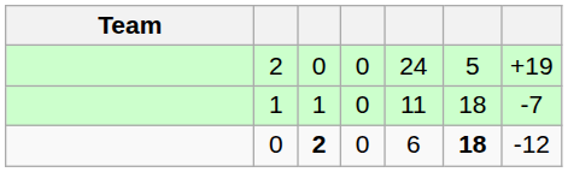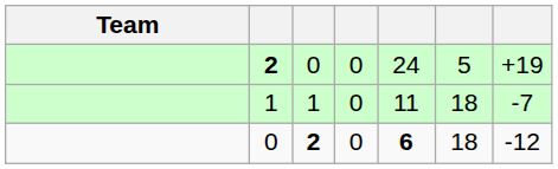row 2 | column 2: normal -> bold
row 4 | column 5: normal -> bold
row 4 | column 6: bold -> normal
